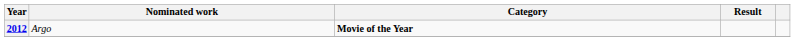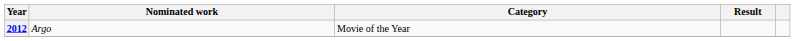2012 | Category: bold -> normal
